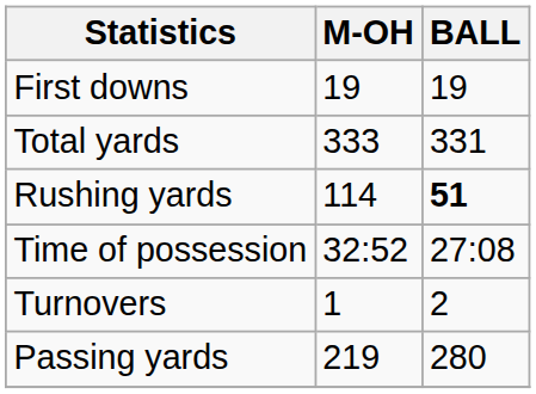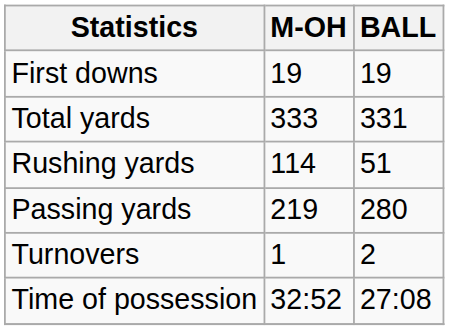Rushing yards | BALL: bold -> normal
rows swapped: Passing yards <-> Time of possession
